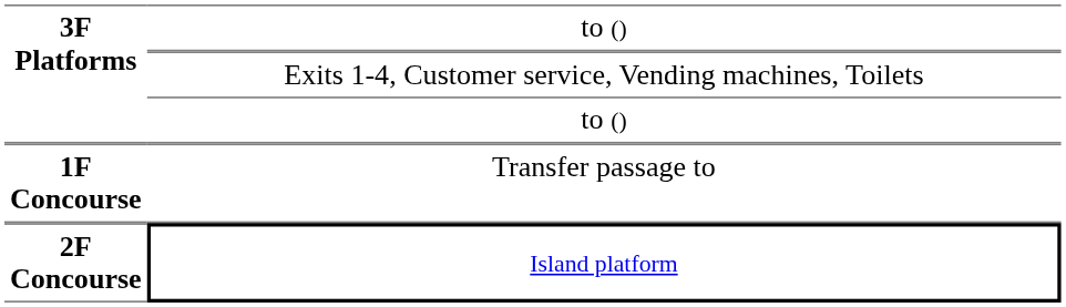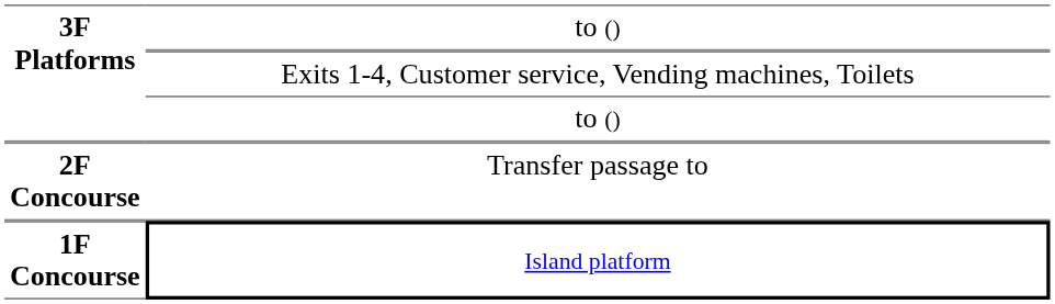row 4 | column 1: 1F Concourse -> 2F Concourse
row 5 | column 1: 2F Concourse -> 1F Concourse
